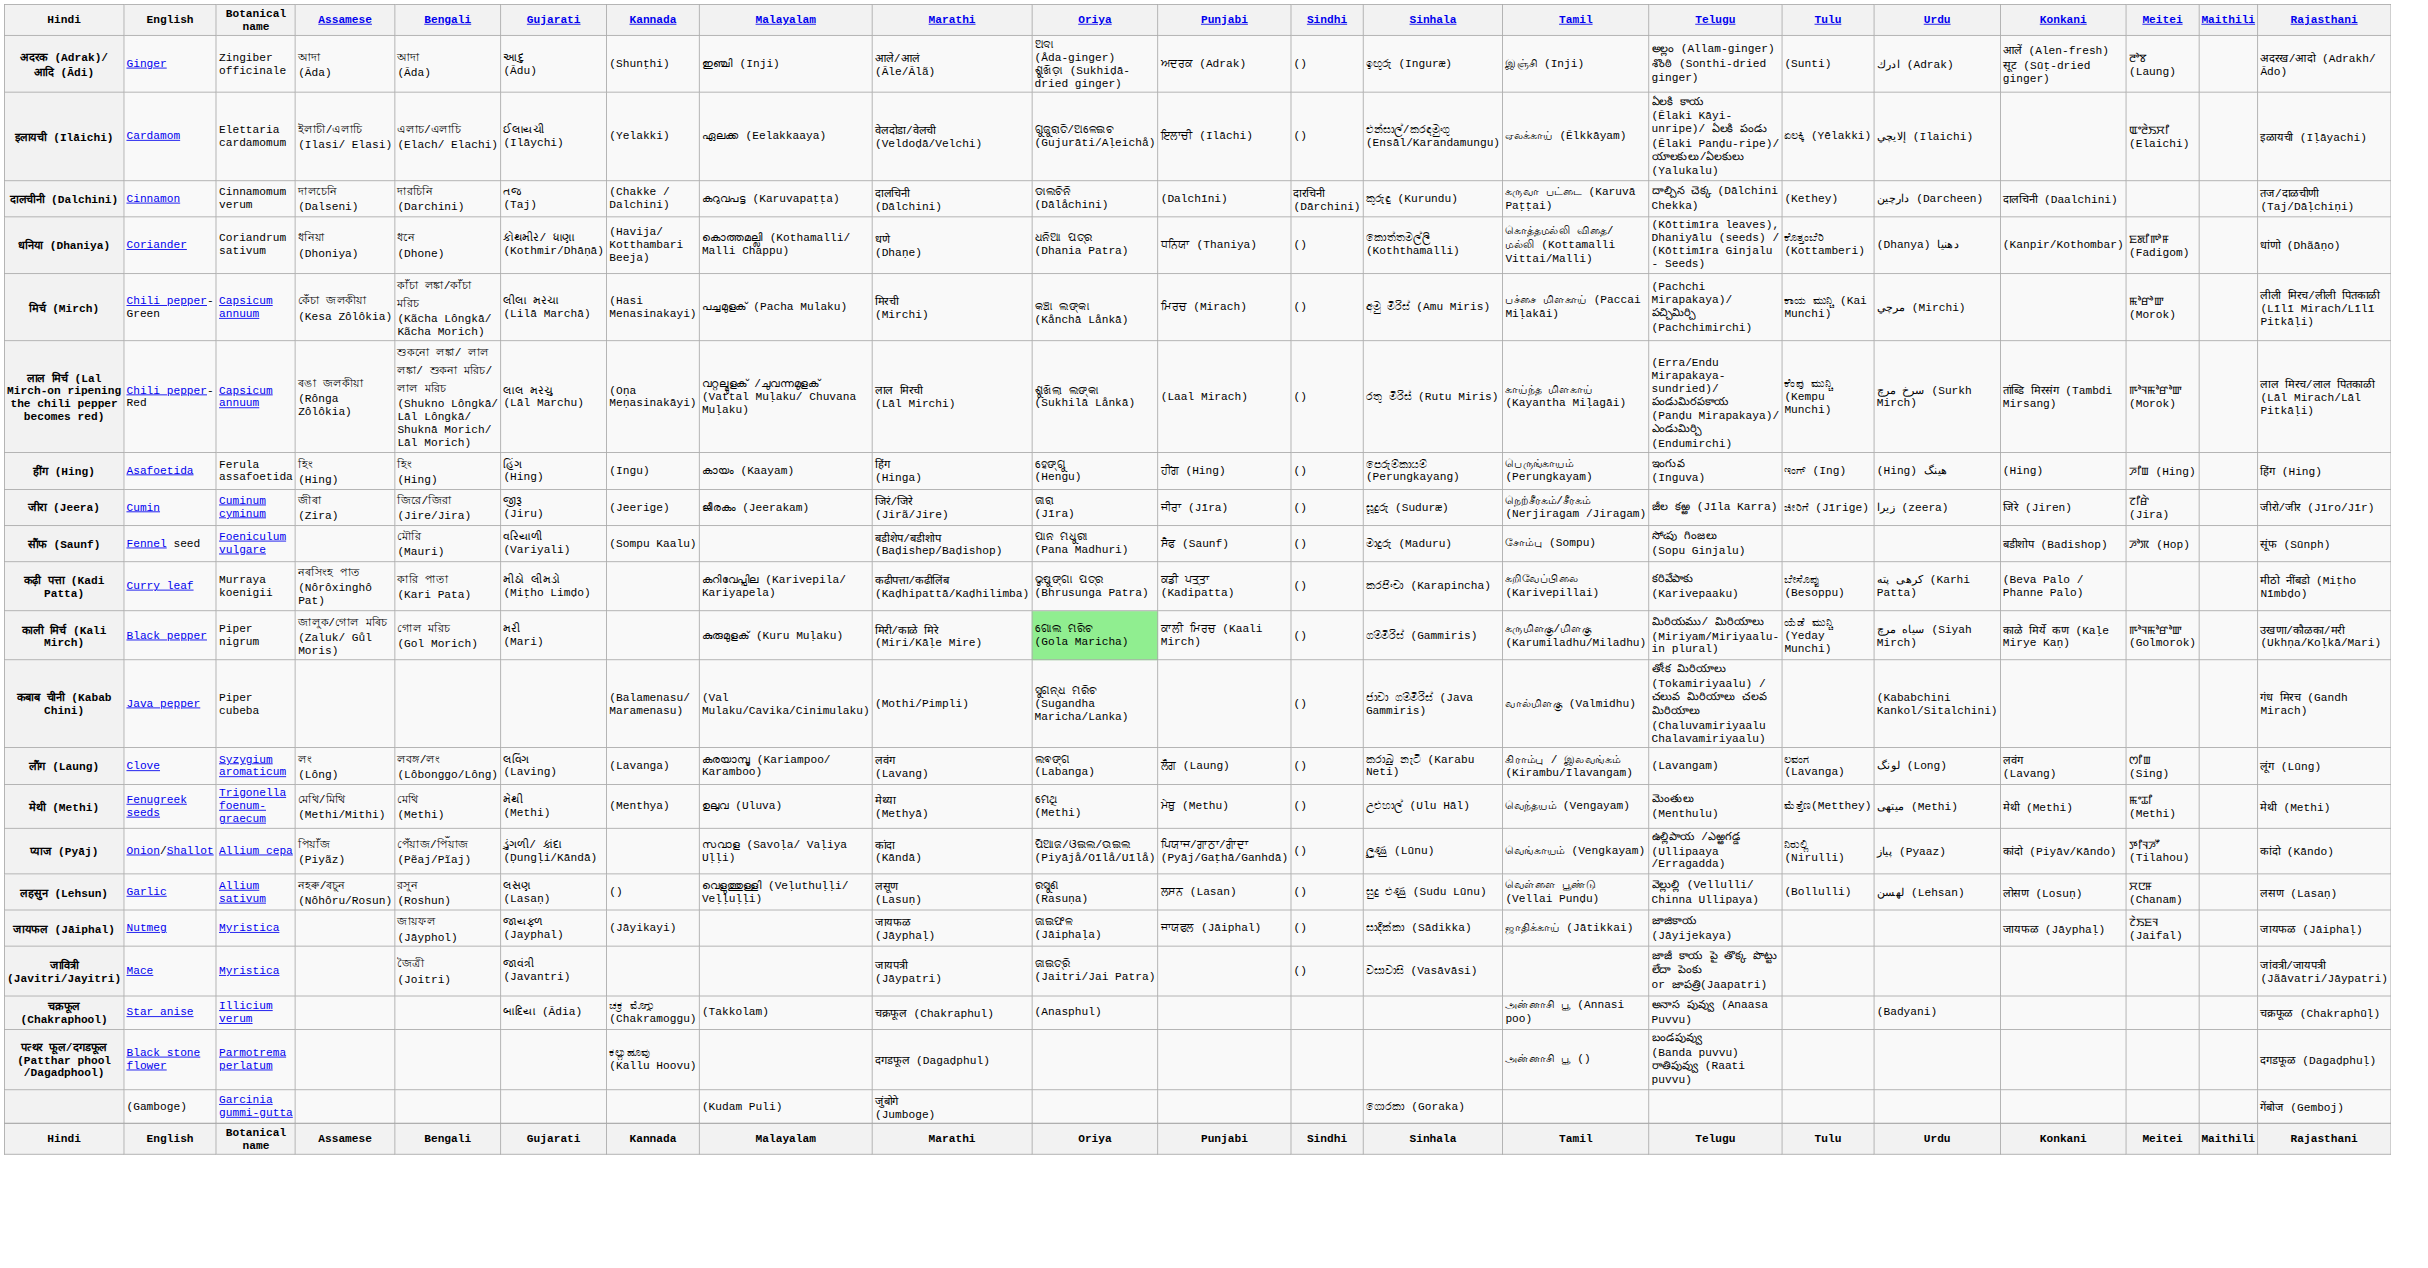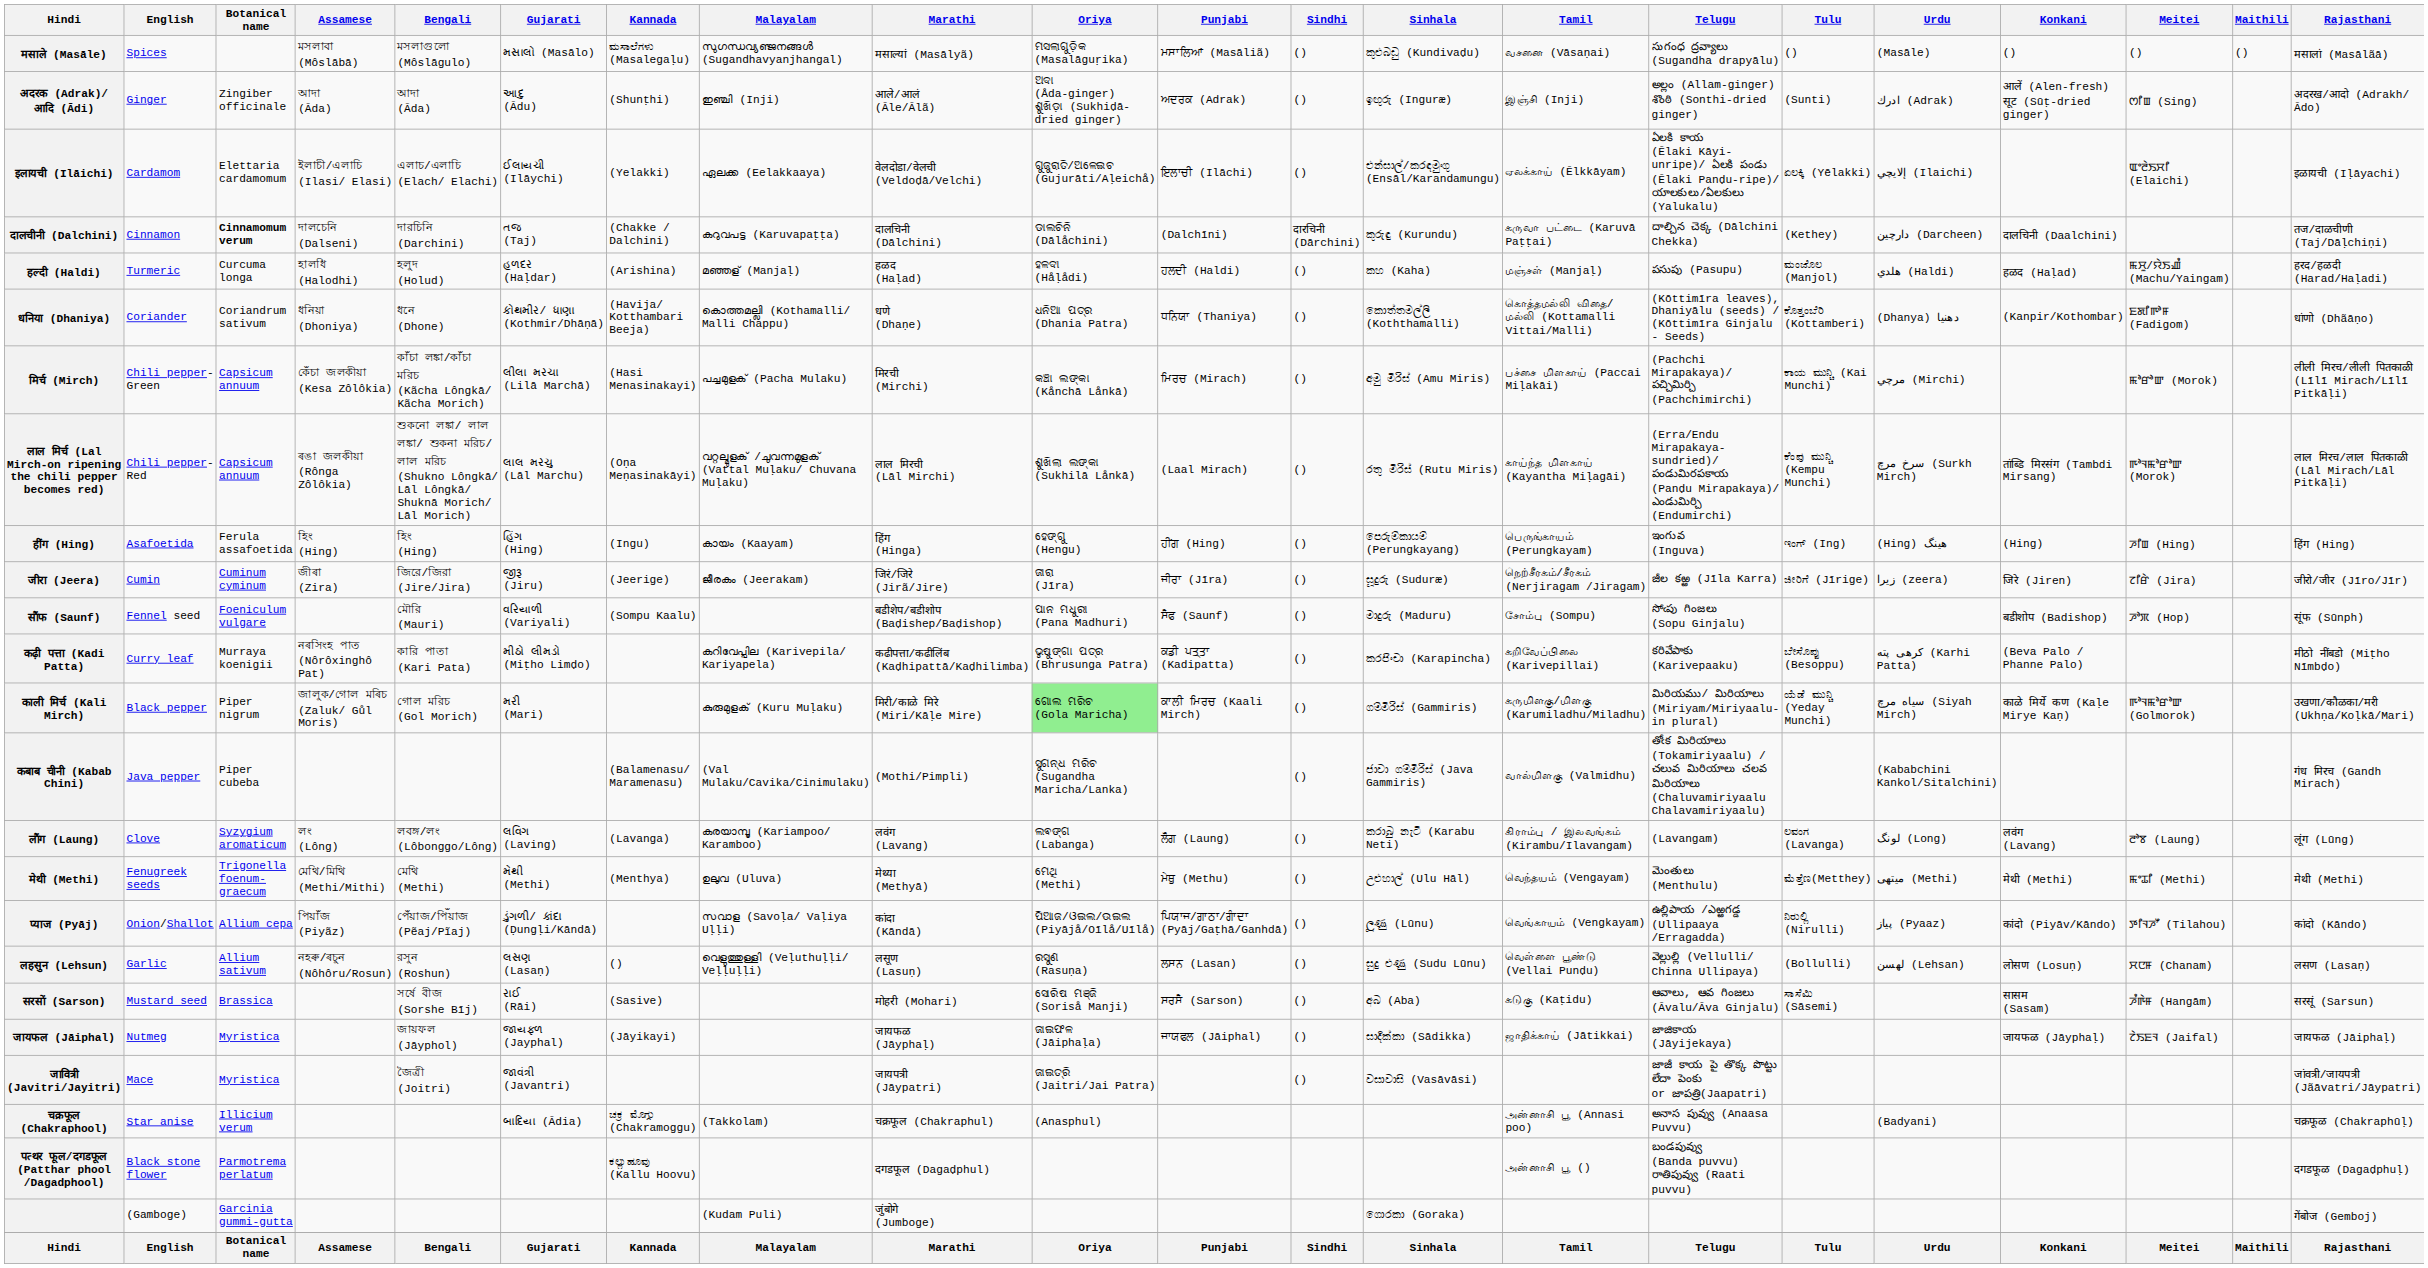+ row: मसाले (Masāle) | Spices | মসলাবা (Môslābā) | মসলাগুলো (Môslāgulo) | મસાલો (Masālo) | ಮಸಾಲೆಗಳು (Masalegaḷu) | സുഗന്ധവ്യഞ്ജനങ്ങൾ (Sugandhavyanjhangal) | मसाल्यां (Masālyã) | ମସଲାଗୁଡ଼ିକ (Masalāguṛika) | ਮਸਾਲਿਆਂ (Masāliã) | () | කුළුබඩු (Kundivaḍu) | வசனை (Vāsaṇai) | సుగంధ ద్రవ్యాలు (Sugandha drapyālu) | () | (Masāle) | () | () | () | मसालां (Masālãā)
अदरक (Adrak)/ आदि (Ādi) | Meitei: ꯂꯣꯕ (Laung) -> ꯁꯤꯡ (Sing)
दालचीनी (Dalchini) | Botanical name: normal -> bold
+ row: हल्दी (Haldi) | Turmeric | Curcuma longa | হালধি (Halodhi) | হলুদ (Holud) | હળદર (Haḷdar) | (Arishina) | മഞ്ഞള് (Manjaḷ) | हळद (Haḷad) | ହଳଦୀ (Håḷådi) | ਹਲਦੀ (Haldi) | () | කහ (Kaha) | மஞ்சள் (Manjaḷ) | పసుపు (Pasupu) | ಮಂಜೊಲ (Manjol) | هلدي (Haldi) | हळद (Haḷad) | ꯃꯆꯨ/ꯌꯥꯏꯉꯪ (Machu/Yaingam) | हरद/हळदी (Harad/Haḷadi)
लौंग (Laung) | Meitei: ꯁꯤꯡ (Sing) -> ꯂꯣꯕ (Laung)
+ row: सरसों (Sarson) | Mustard seed | Brassica | সর্ষে বীজ (Sorshe Bīj) | રાઈ (Rāi) | (Sasive) | मोहरी (Mohari) | ସୋରିଷ ମଞ୍ଜି (Soriså Manji) | ਸਰਸੋੰ (Sarson) | () | අබ (Aba) | கடுகு (Kaṭidu) | ఆవాలు, ఆవ గింజలు (Āvalu/Āva Ginjalu) | ಸಾಸೆಮಿ (Sāsemi) | सासम (Sasam) | ꯍꯪꯒꯥꯝ (Hangām) | सरसूं (Sarsun)
